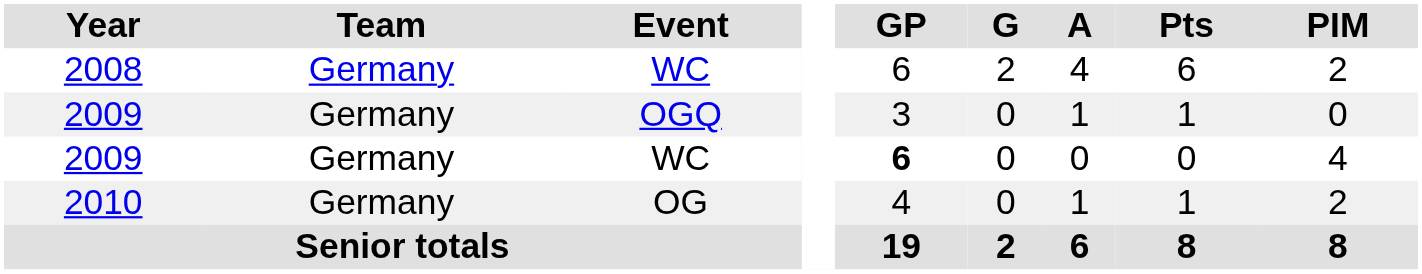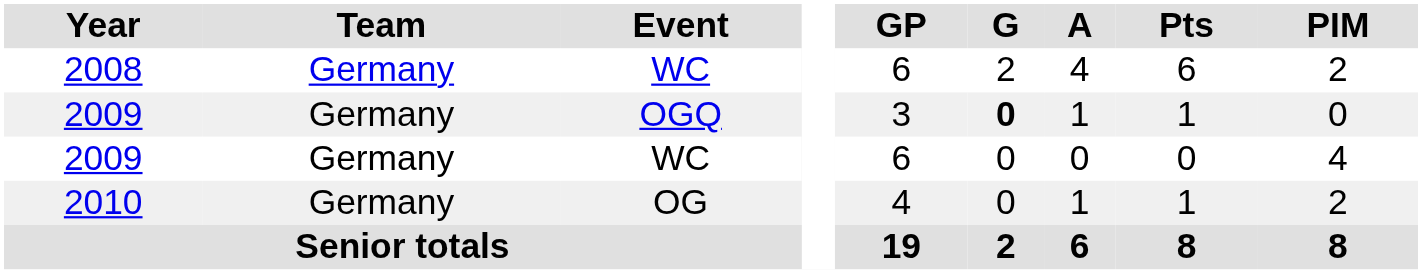2009 / OGQ | G: normal -> bold
2009 / WC | GP: bold -> normal
